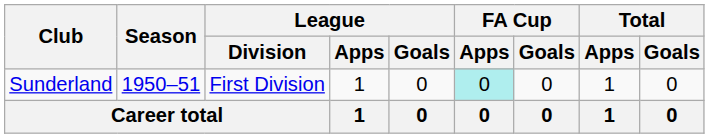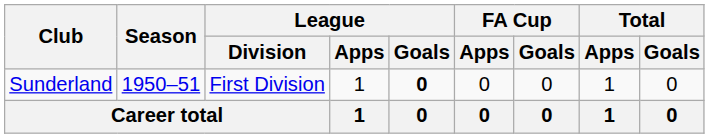Sunderland | League / Goals: normal -> bold
Sunderland | FA Cup / Apps: paleturquoise background -> no background
